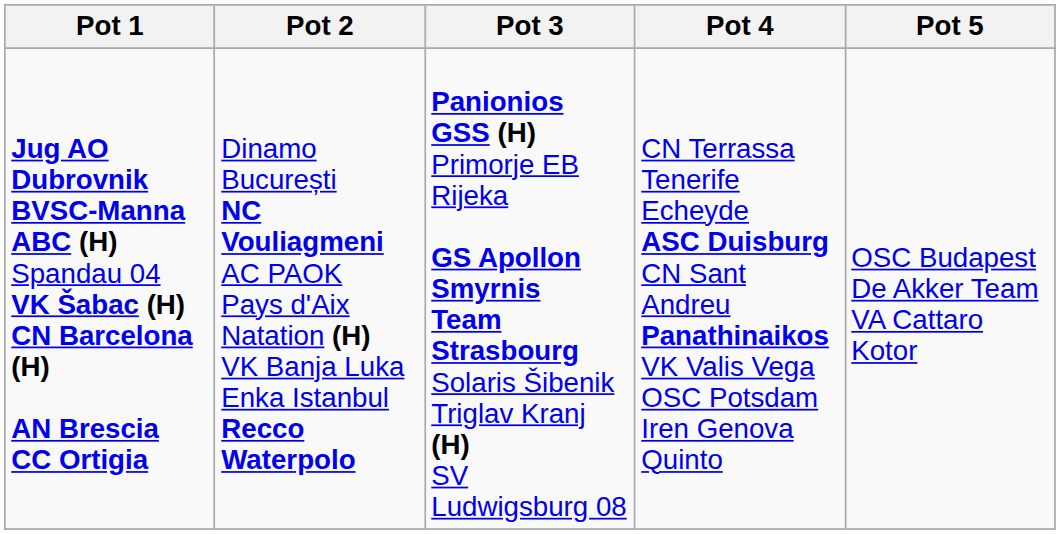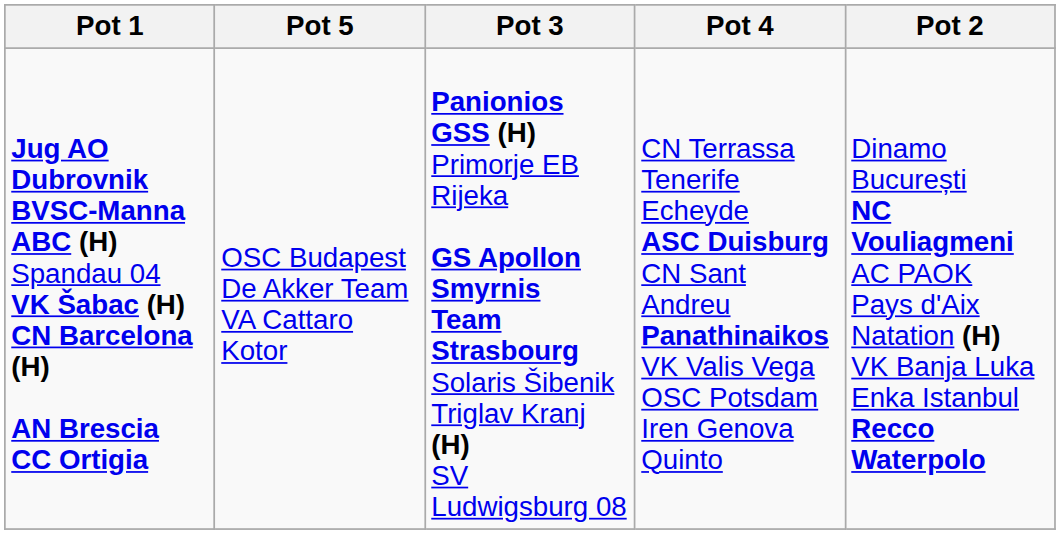columns swapped: Pot 2 <-> Pot 5
